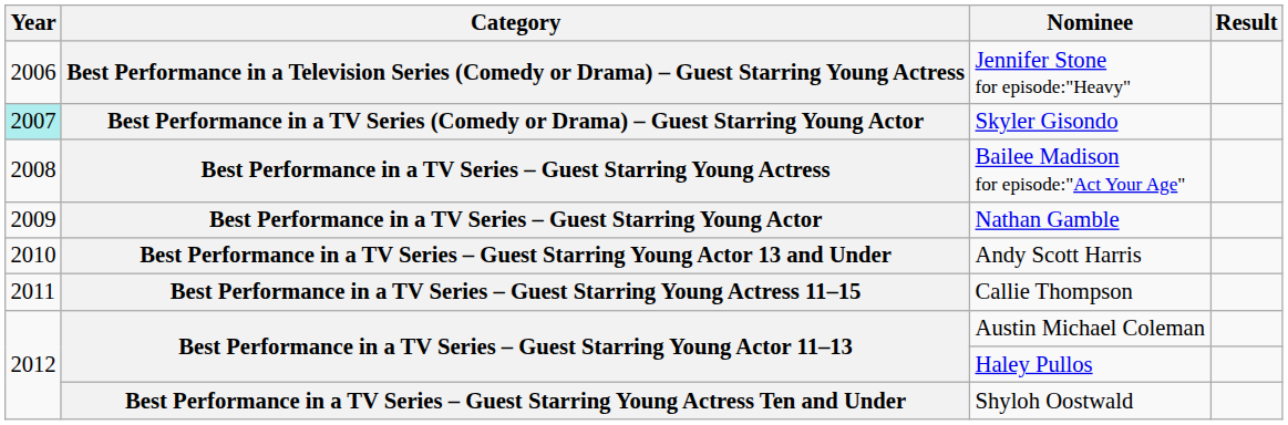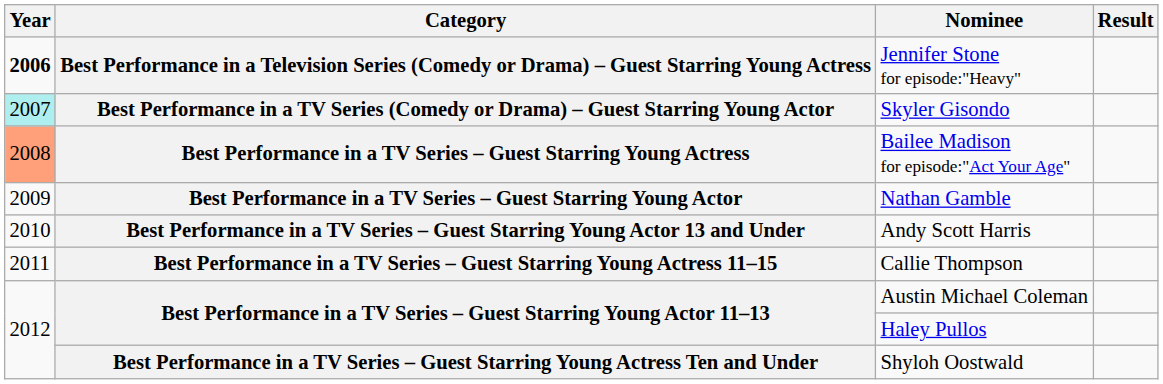Jennifer Stone for episode:"Heavy" | Year: normal -> bold
Bailee Madison for episode:"Act Your Age" | Year: no background -> lightsalmon background
